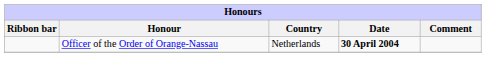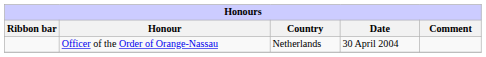Officer of the Order of Orange-Nassau | Date: bold -> normal
